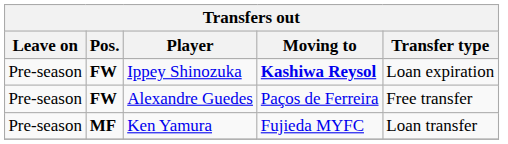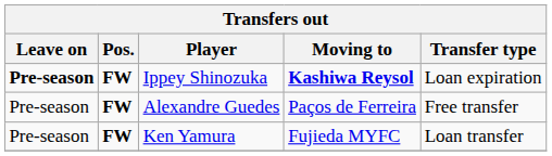Ippey Shinozuka | Leave on: normal -> bold
Ken Yamura | Pos.: MF -> FW
